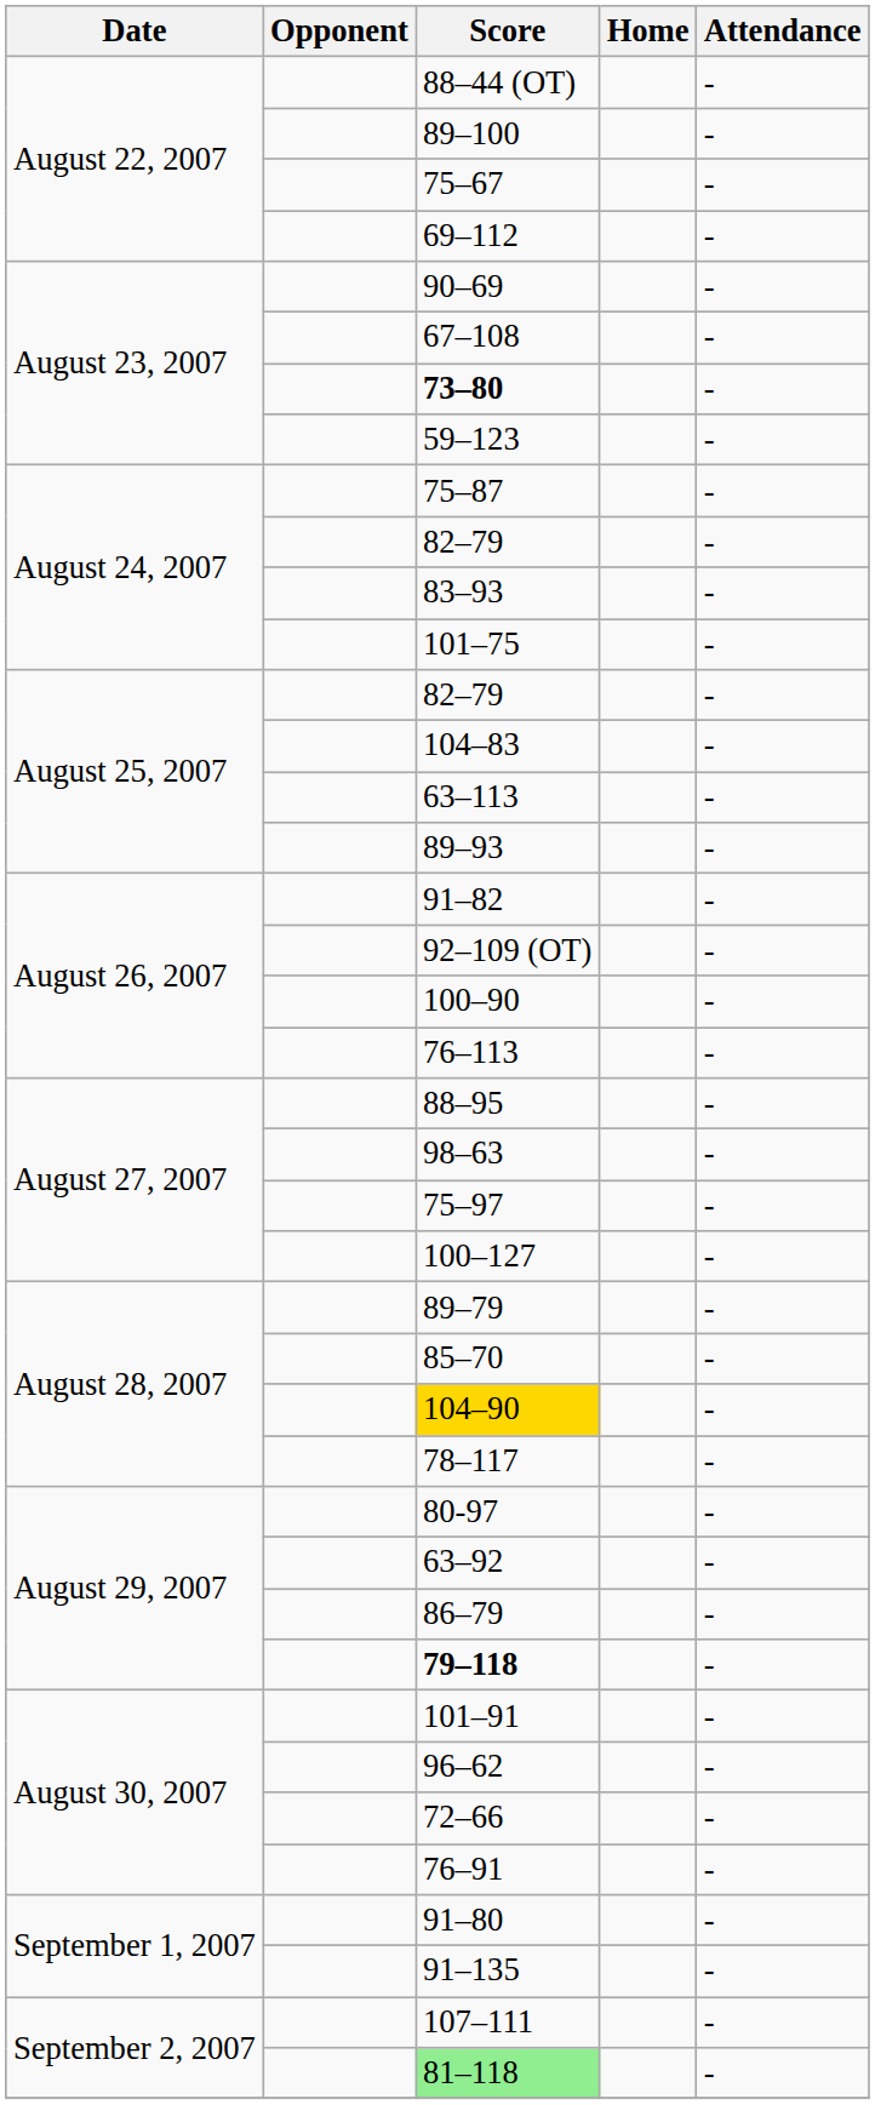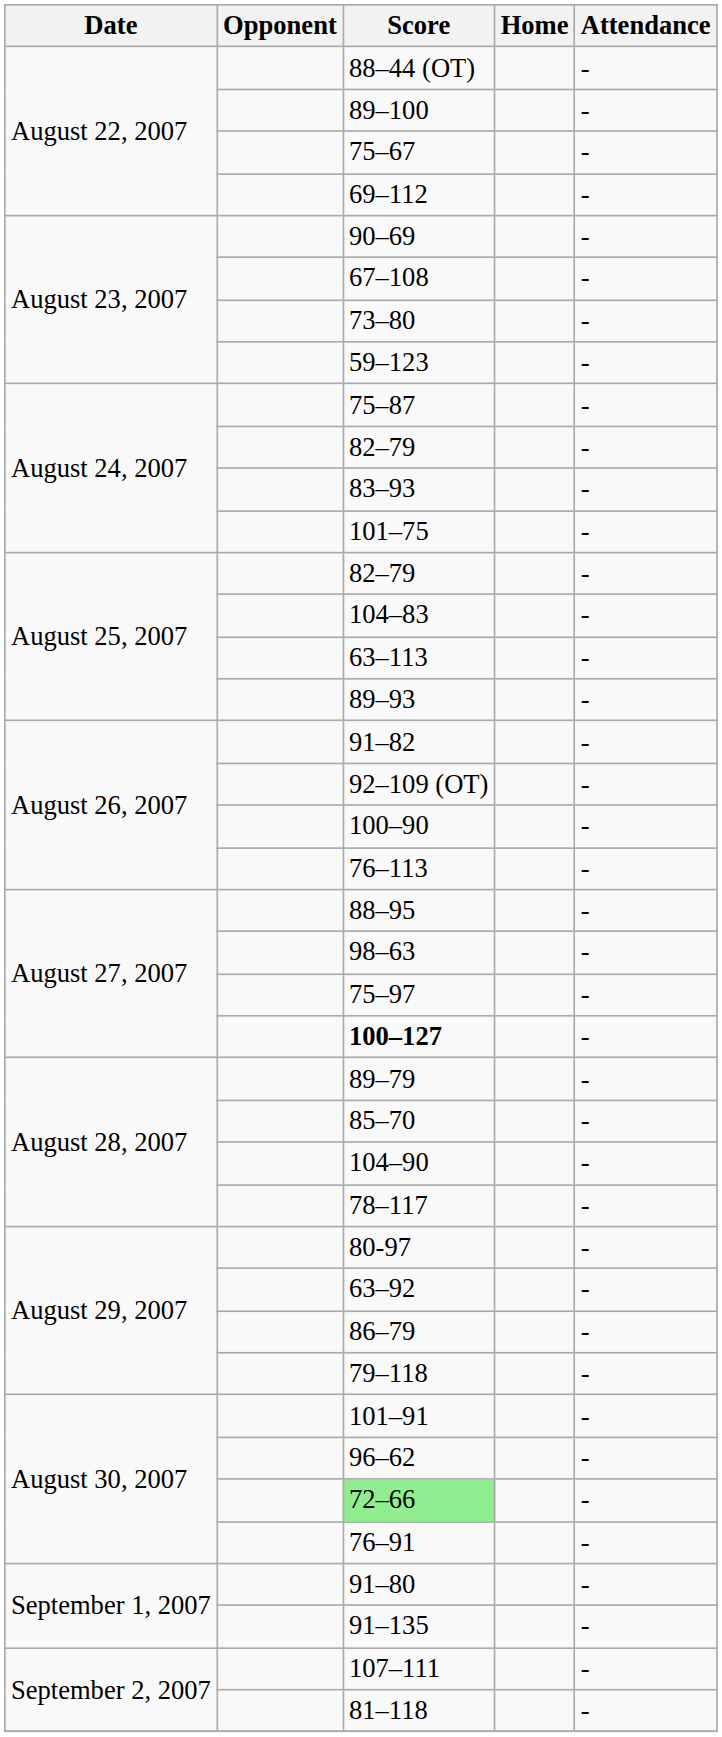73–80 | Score: bold -> normal
100–127 | Score: normal -> bold
104–90 | Score: gold background -> no background
79–118 | Score: bold -> normal
72–66 | Score: no background -> lightgreen background
81–118 | Score: lightgreen background -> no background
